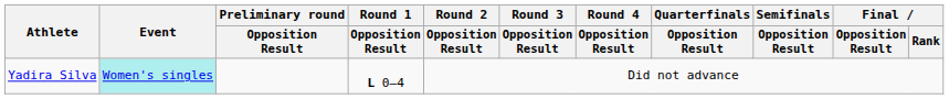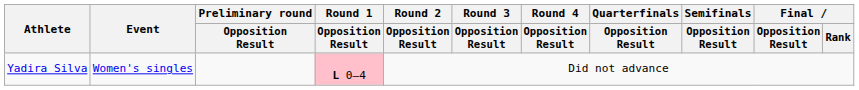Yadira Silva | Event: paleturquoise background -> no background
Yadira Silva | Round 1 / Opposition Result: no background -> pink background
